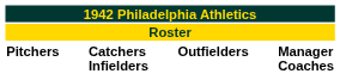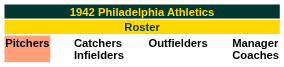Pitchers | column 1: no background -> lightsalmon background
